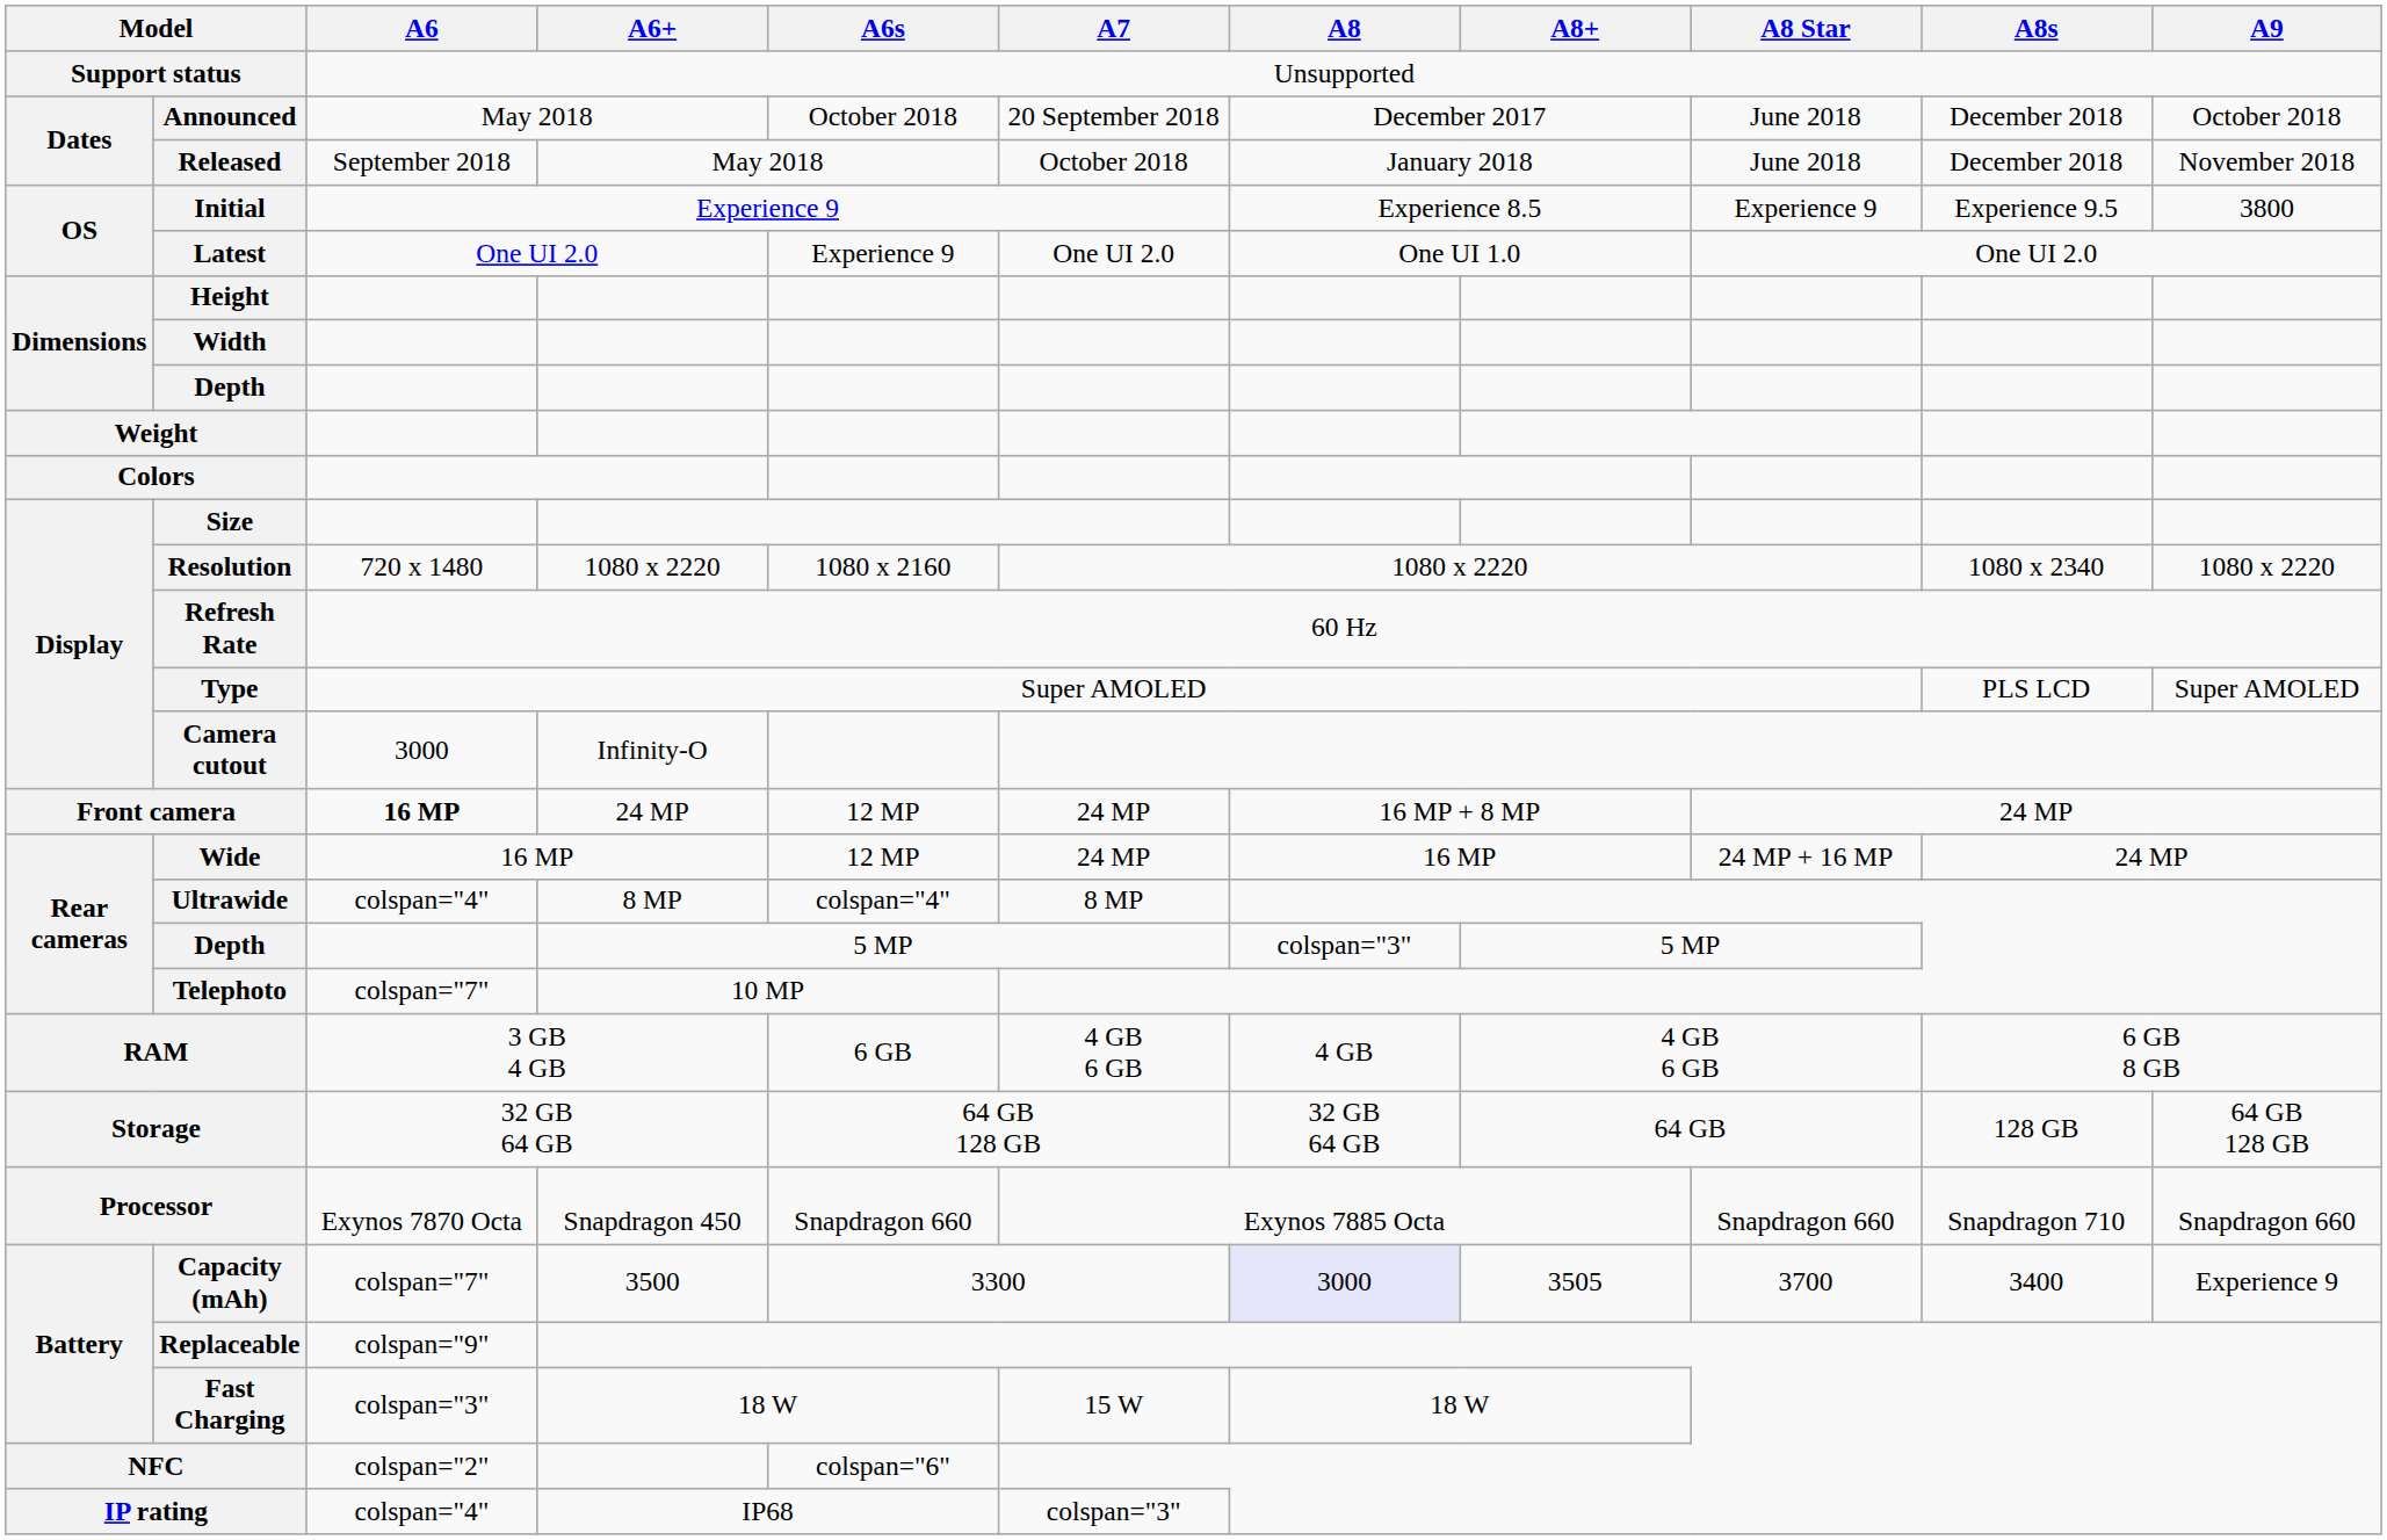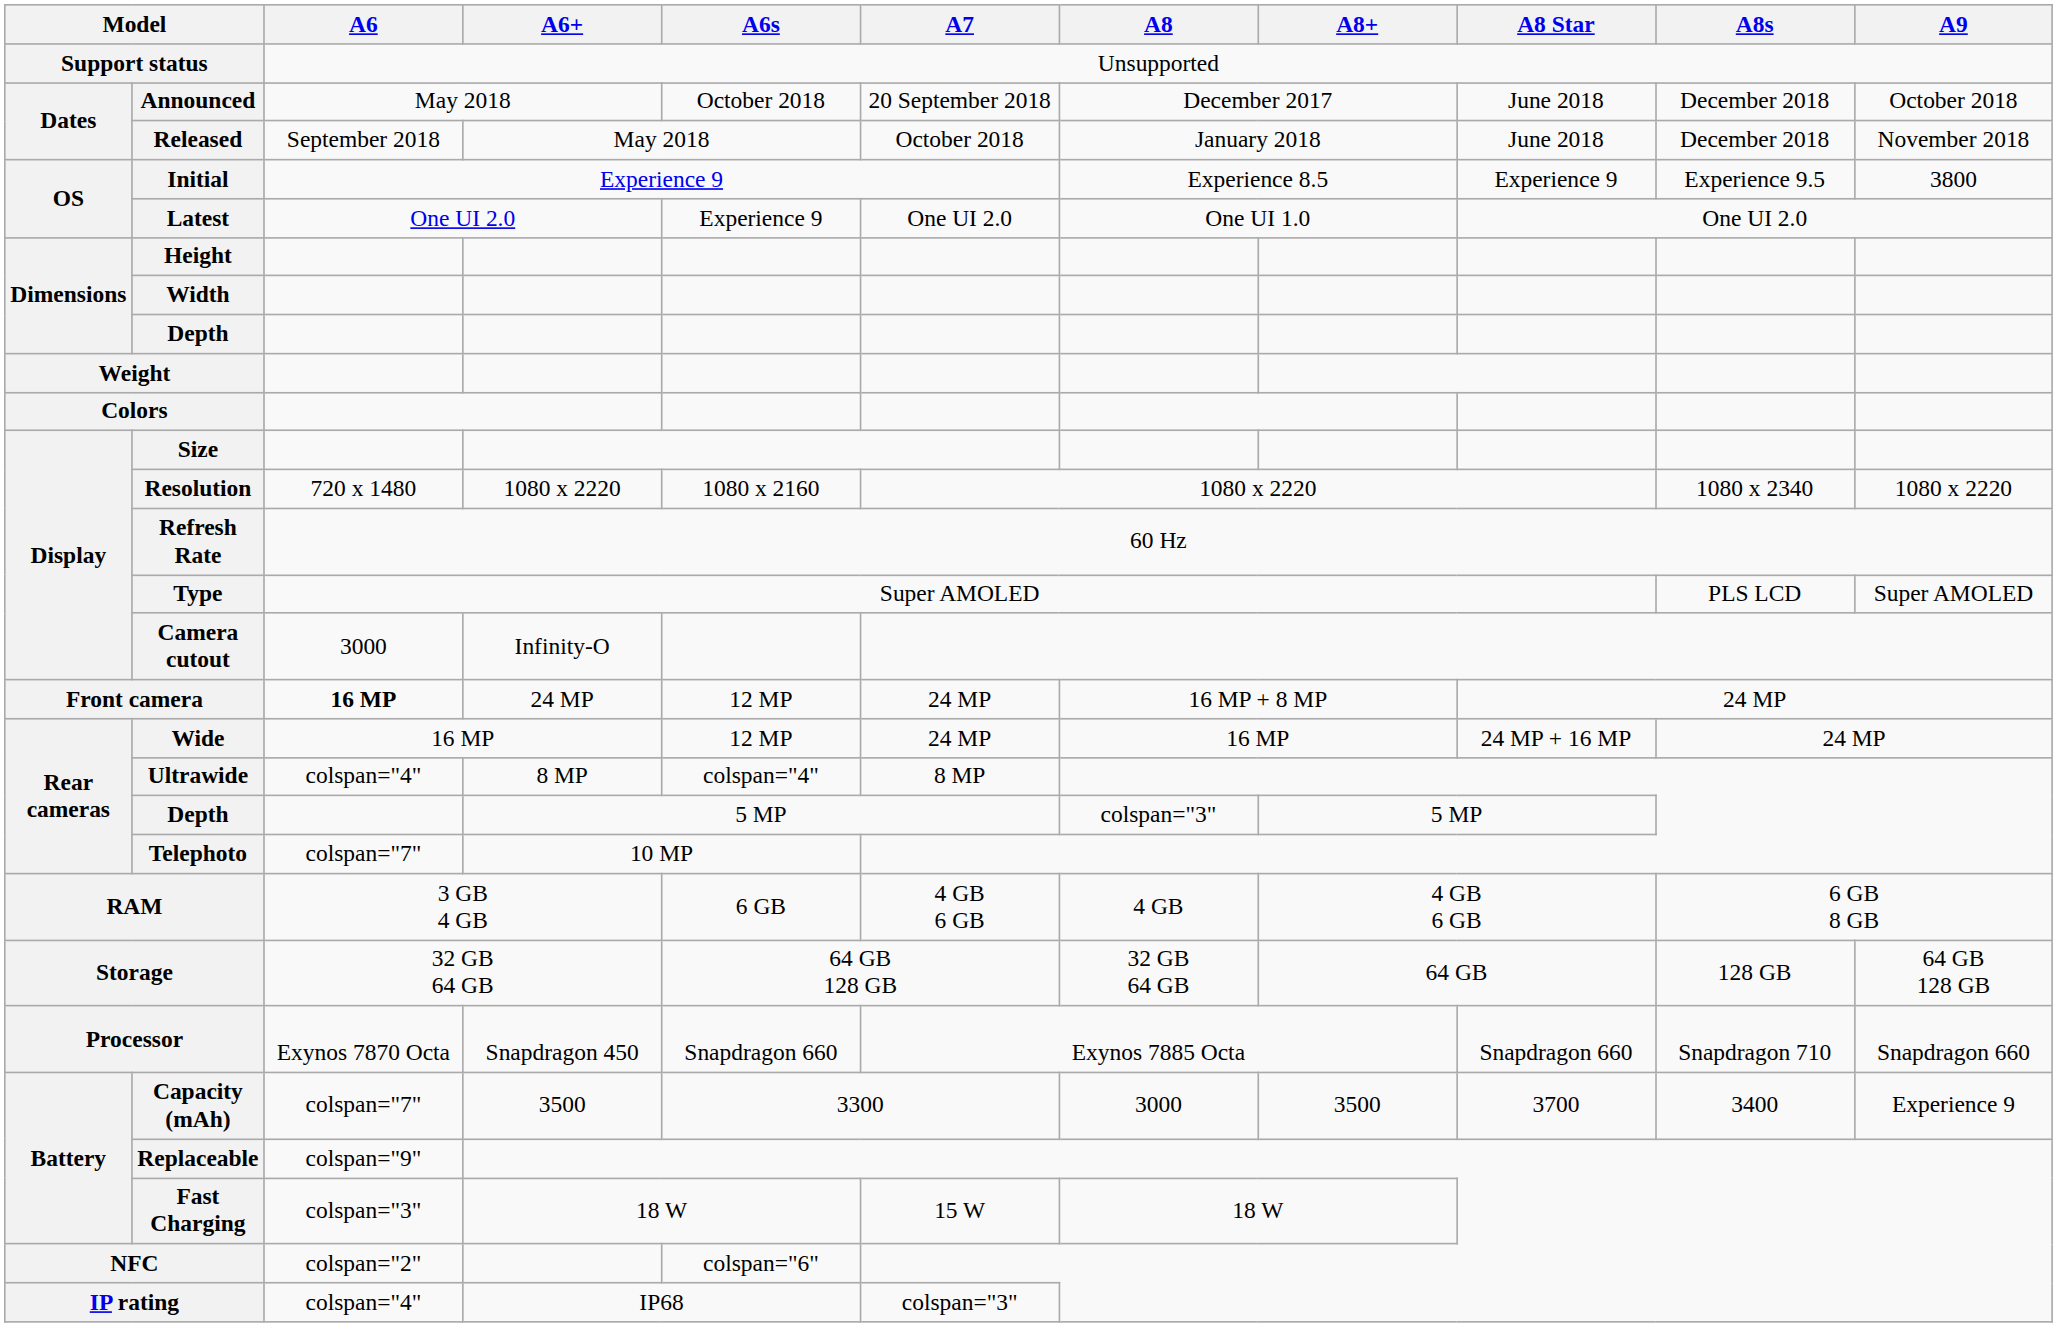Capacity (mAh) | A8: lavender background -> no background
Capacity (mAh) | A8+: 3505 -> 3500
